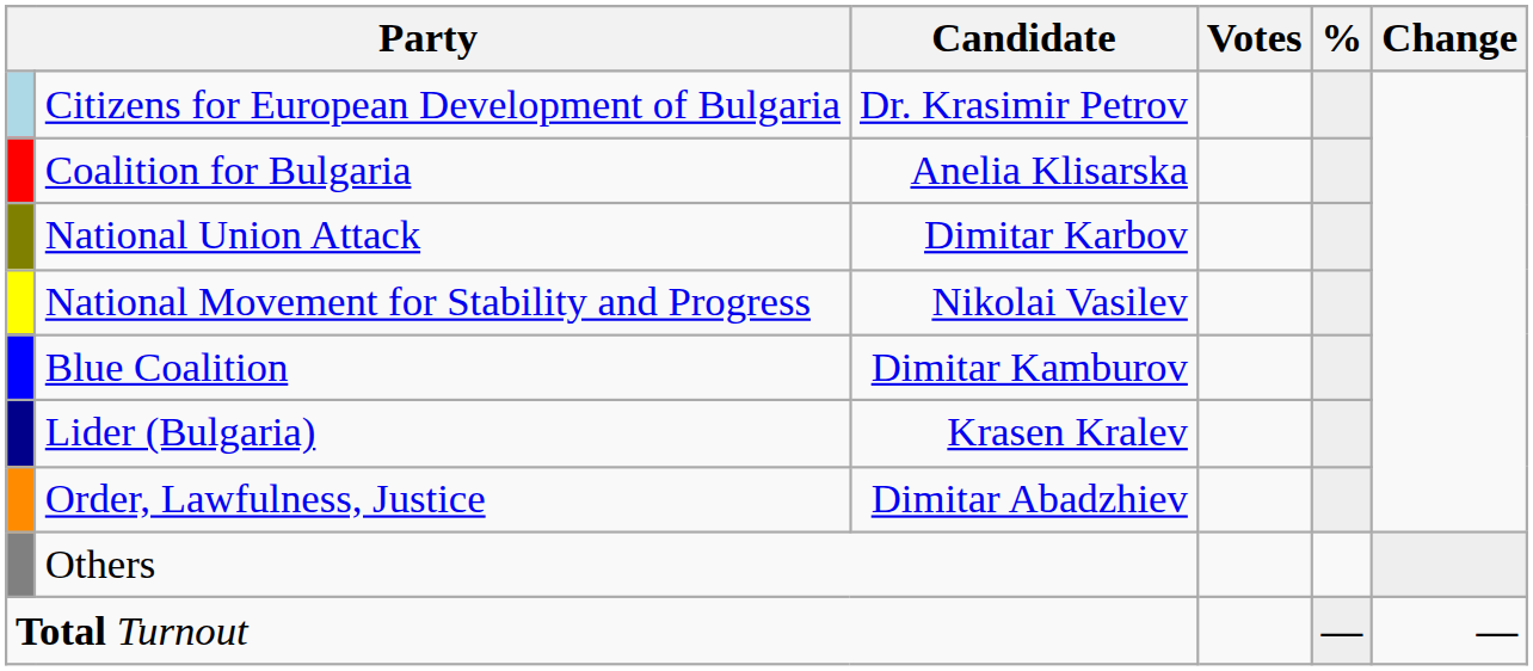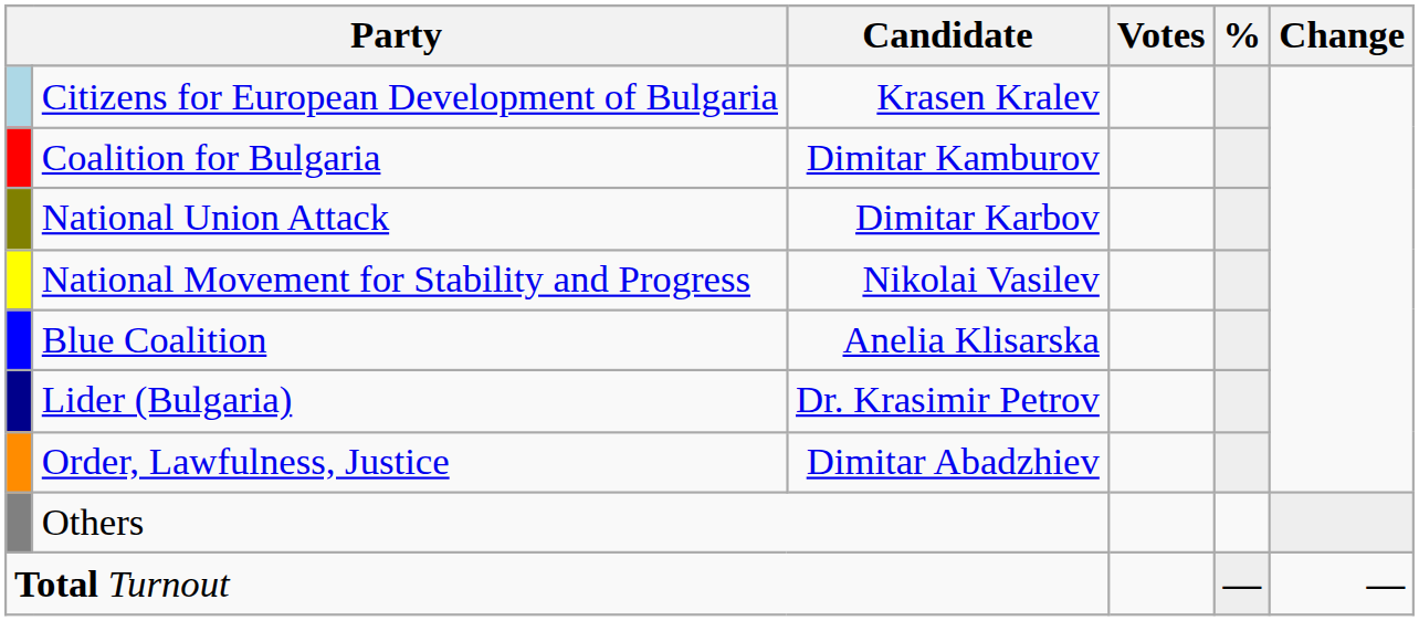Citizens for European Development of Bulgaria | Candidate: Dr. Krasimir Petrov -> Krasen Kralev
Coalition for Bulgaria | Candidate: Anelia Klisarska -> Dimitar Kamburov
Blue Coalition | Candidate: Dimitar Kamburov -> Anelia Klisarska
Lider (Bulgaria) | Candidate: Krasen Kralev -> Dr. Krasimir Petrov
